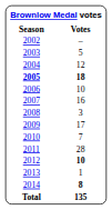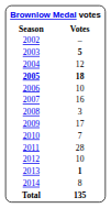2003 | Votes: normal -> bold
2012 | Votes: bold -> normal
2013 | Votes: normal -> bold
2014 | Votes: bold -> normal
